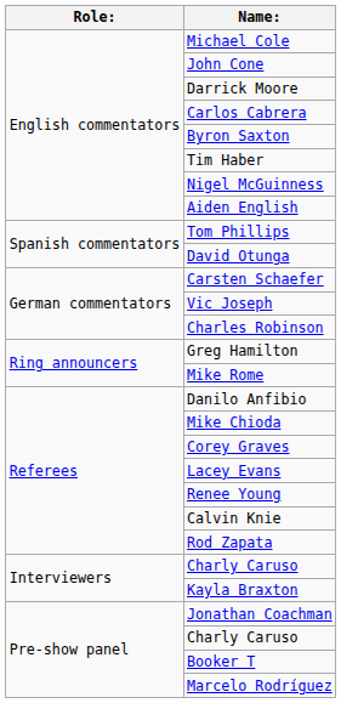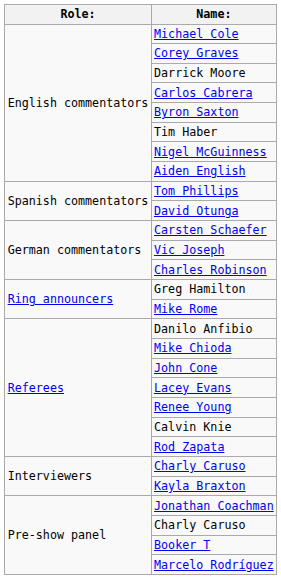row 3 | Name:: John Cone -> Corey Graves
row 19 | Name:: Corey Graves -> John Cone
